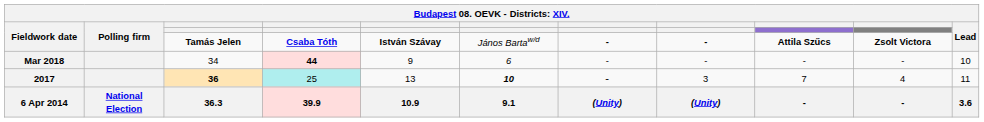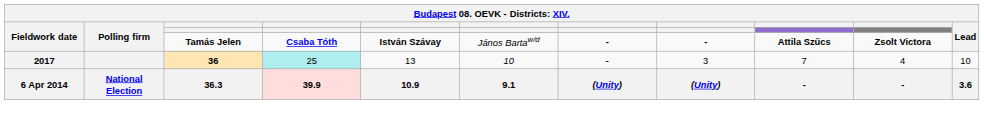- row: Mar 2018 | 34 | 44 | 9 | 6 | - | - | - | - | 10
2017 | column 6: bold -> normal
2017 | Lead: 11 -> 10
